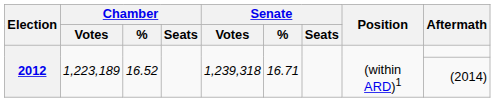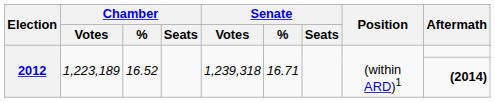row 4 | Aftermath: normal -> bold
